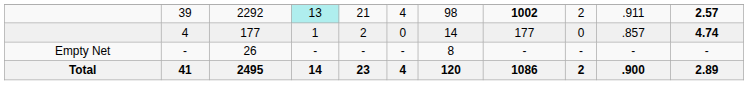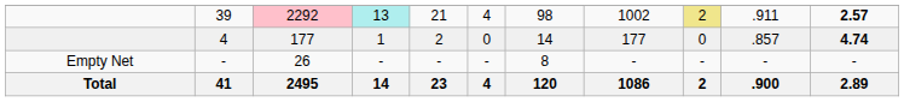39 | column 3: no background -> pink background
39 | column 8: bold -> normal
39 | column 9: no background -> khaki background
